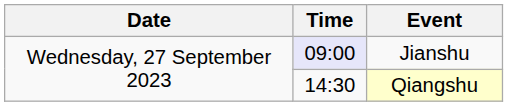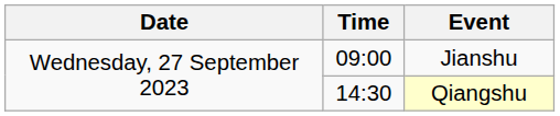Jianshu | Time: lavender background -> no background
